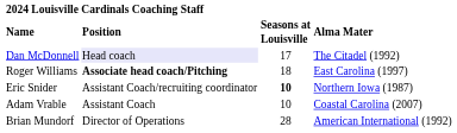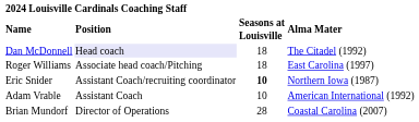Dan McDonnell | Seasons at Louisville: 17 -> 18
Roger Williams | Position: bold -> normal
Adam Vrable | Alma Mater: Coastal Carolina (2007) -> American International (1992)
Brian Mundorf | Alma Mater: American International (1992) -> Coastal Carolina (2007)
